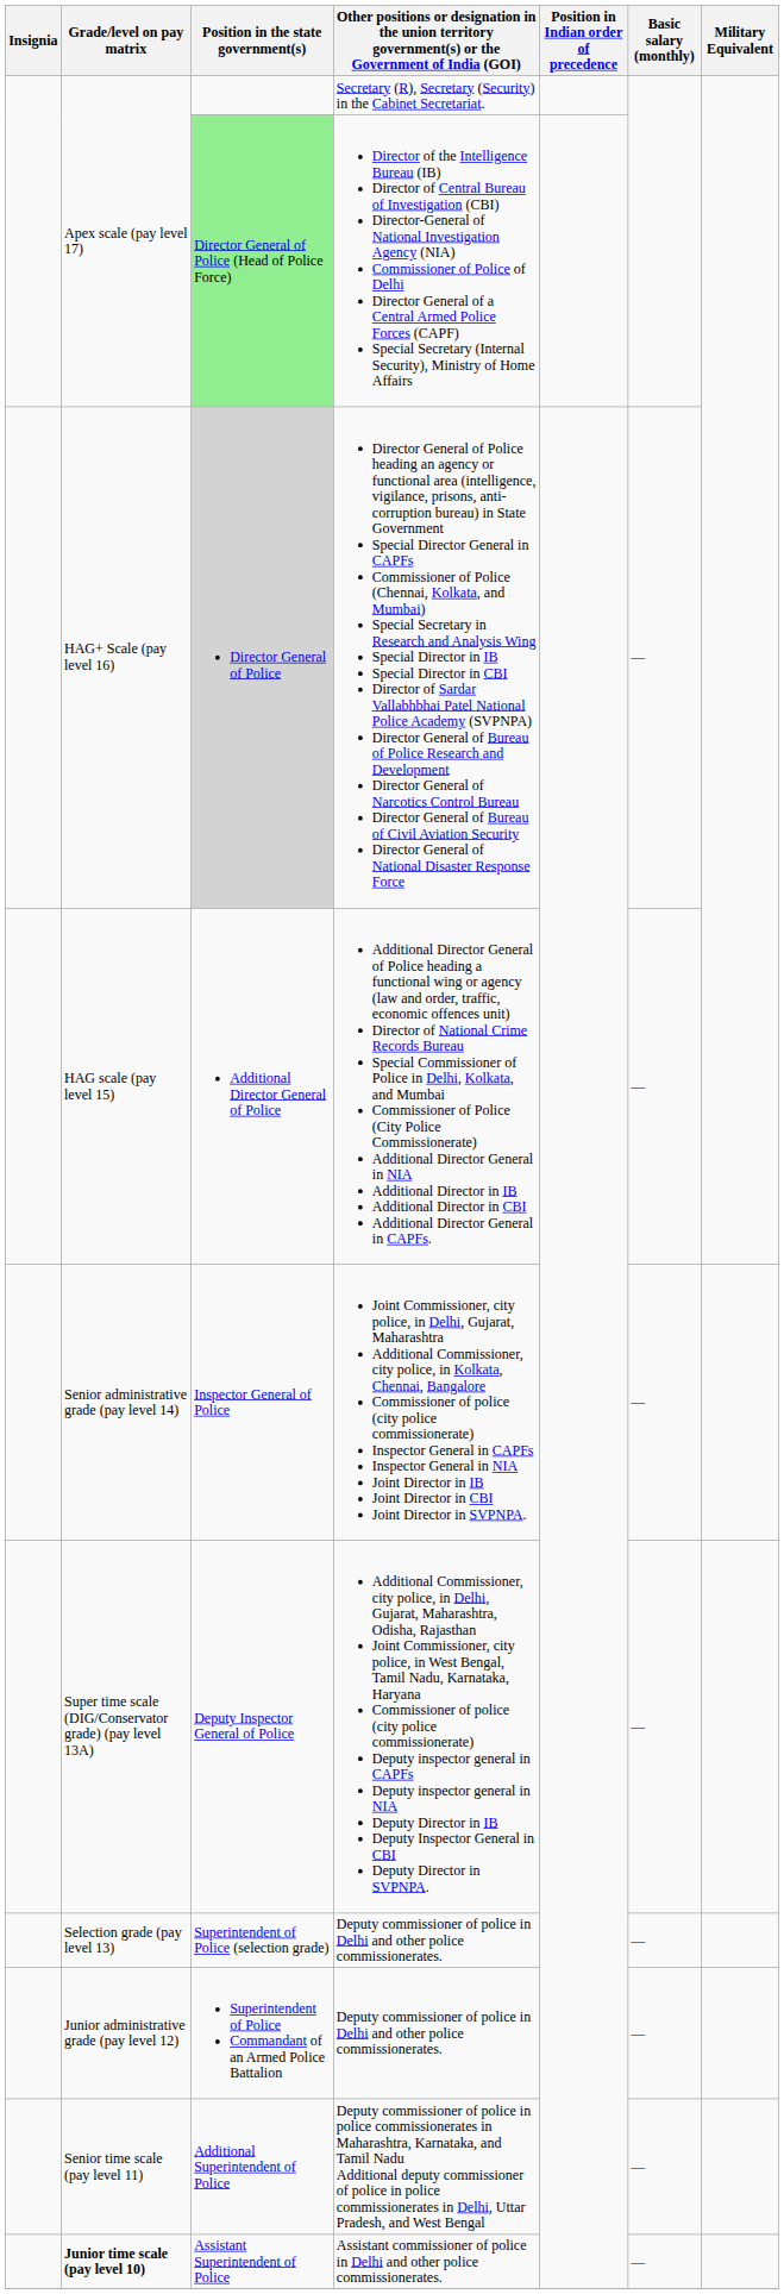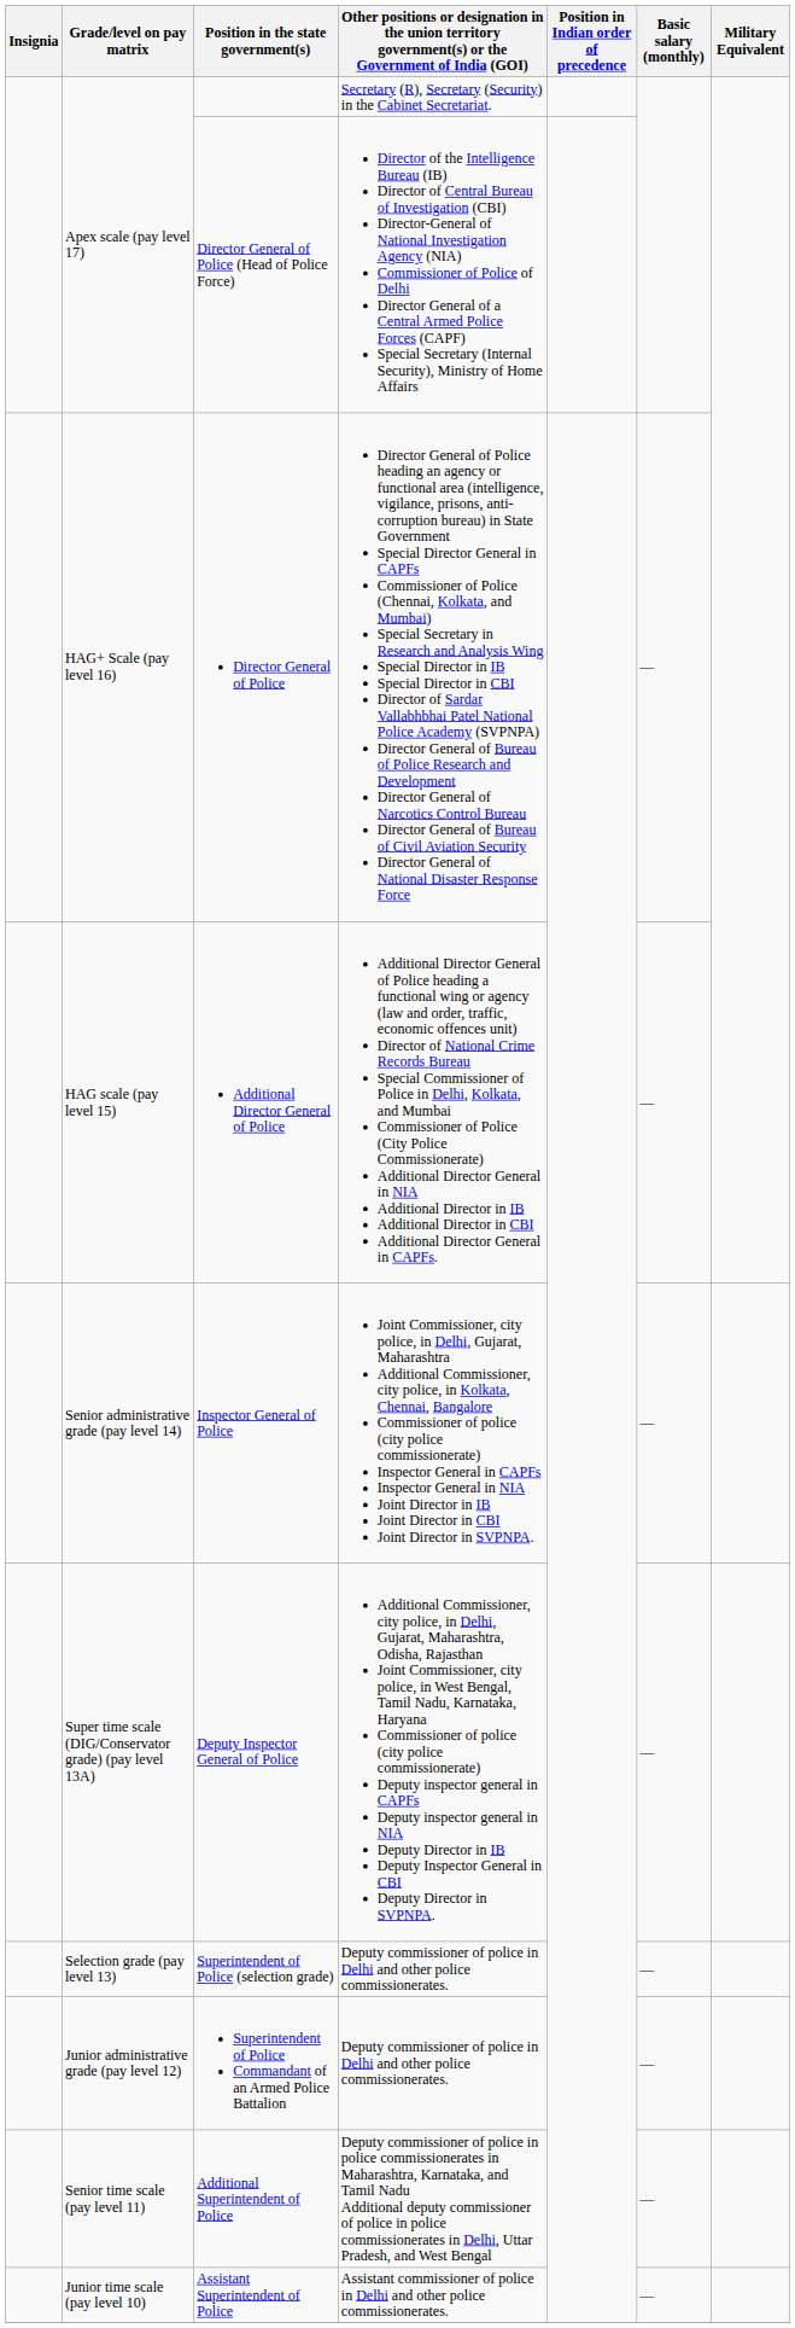Director General of Police (Head of Police Force) | Position in the state government(s): lightgreen background -> no background
Director General of Police | Position in the state government(s): lightgrey background -> no background
Assistant Superintendent of Police | Grade/level on pay matrix: bold -> normal
